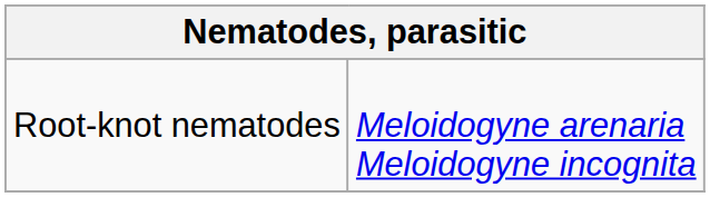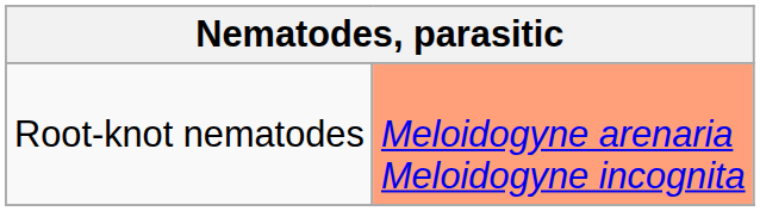Root-knot nematodes | column 2: no background -> lightsalmon background
